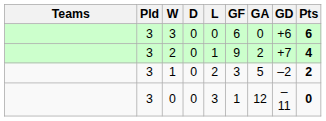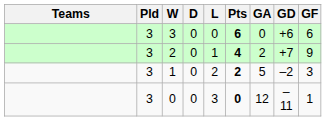columns swapped: GF <-> Pts
